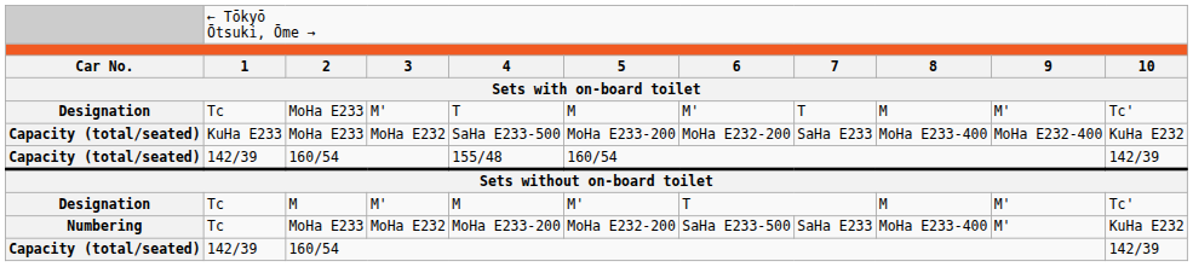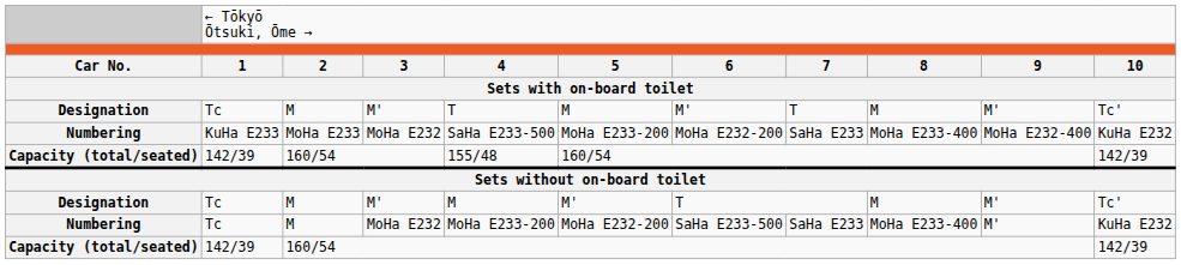row 5 | column 3: MoHa E233 -> M
row 6 | column 1: Capacity (total/seated) -> Numbering
row 10 | column 3: MoHa E233 -> M
